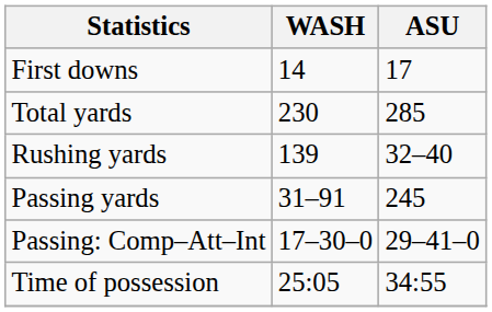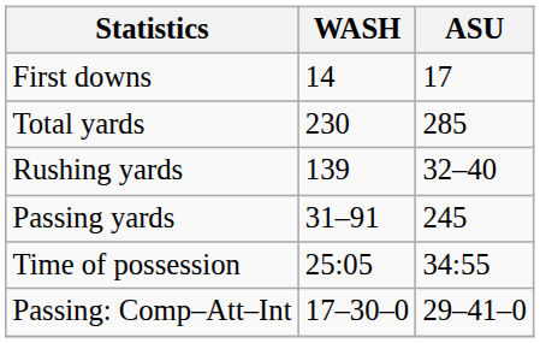rows swapped: Passing: Comp–Att–Int <-> Time of possession
